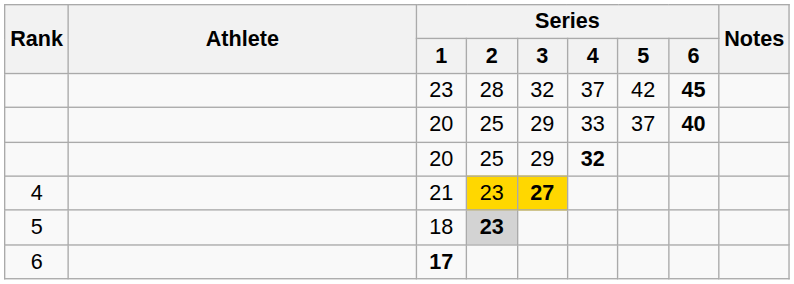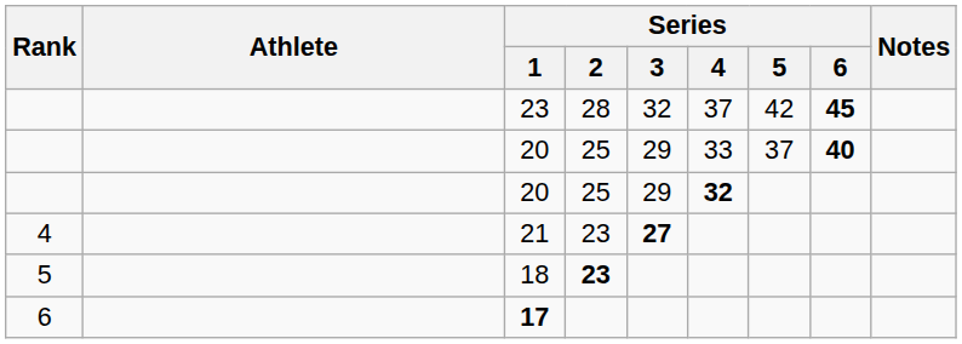21 | Series / 2: gold background -> no background
21 | Series / 3: gold background -> no background
18 | Series / 2: lightgrey background -> no background
